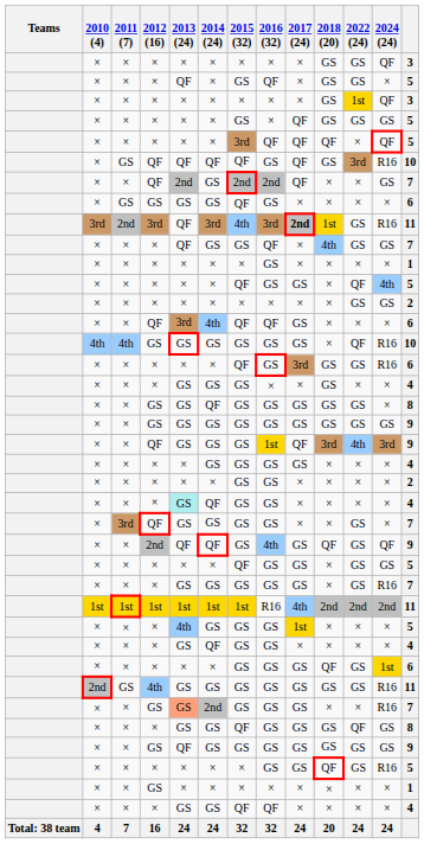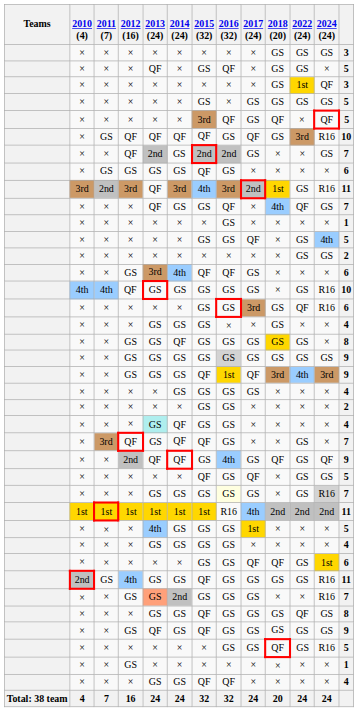row 2 | 2024 (24): QF -> GS
row 5 | 2017 (24): QF -> GS
row 6 | 2017 (24): QF -> GS
row 8 | 2017 (24): QF -> GS
row 10 | 2017 (24): bold -> normal
row 11 | 2022 (24): GS -> QF
row 13 | 2015 (32): QF -> GS
row 13 | 2017 (24): GS -> QF
row 13 | 2022 (24): QF -> GS
row 15 | 2012 (16): QF -> GS
row 16 | 2012 (16): GS -> QF
row 16 | 2022 (24): QF -> GS
row 17 | 2015 (32): QF -> GS
row 17 | 2022 (24): GS -> QF
row 19 | 2018 (20): no background -> gold background
row 20 | 2016 (32): no background -> lightgrey background
row 21 | 2012 (16): QF -> GS
row 21 | 2015 (32): GS -> QF
row 25 | 2014 (24): GS -> QF
row 25 | 2015 (32): GS -> QF
row 27 | 2017 (24): GS -> QF
row 28 | 2016 (32): no background -> lightyellow background
row 28 | 2024 (24): no background -> lightgrey background
row 31 | 2014 (24): QF -> GS
row 32 | 2017 (24): GS -> QF
row 33 | 2015 (32): GS -> QF
row 36 | 2015 (32): GS -> QF
